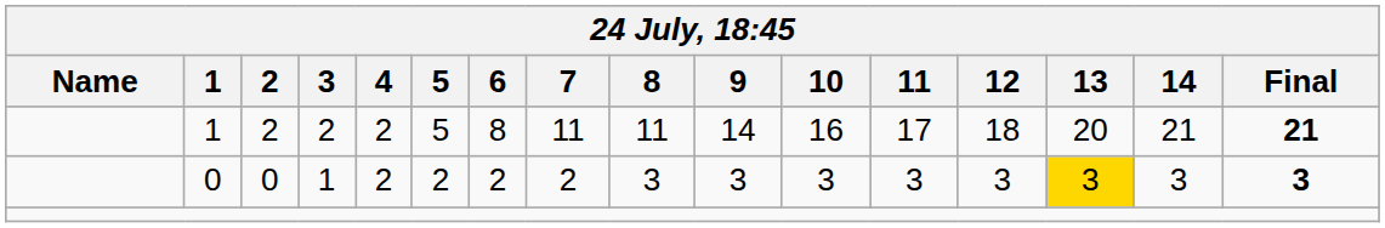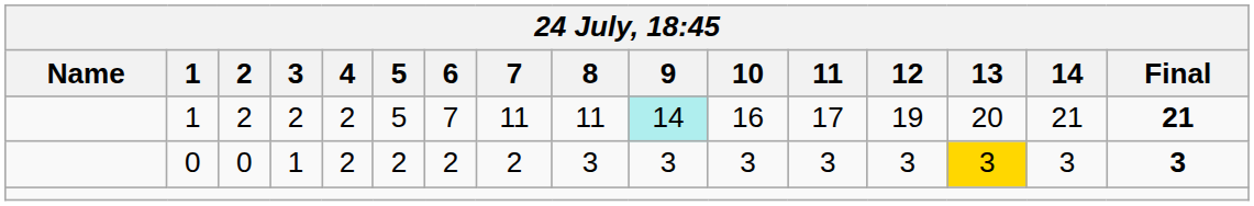row 3 | 6: 8 -> 7
row 3 | 9: no background -> paleturquoise background
row 3 | 12: 18 -> 19
